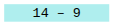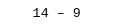row 1 | column 1: paleturquoise background -> no background
